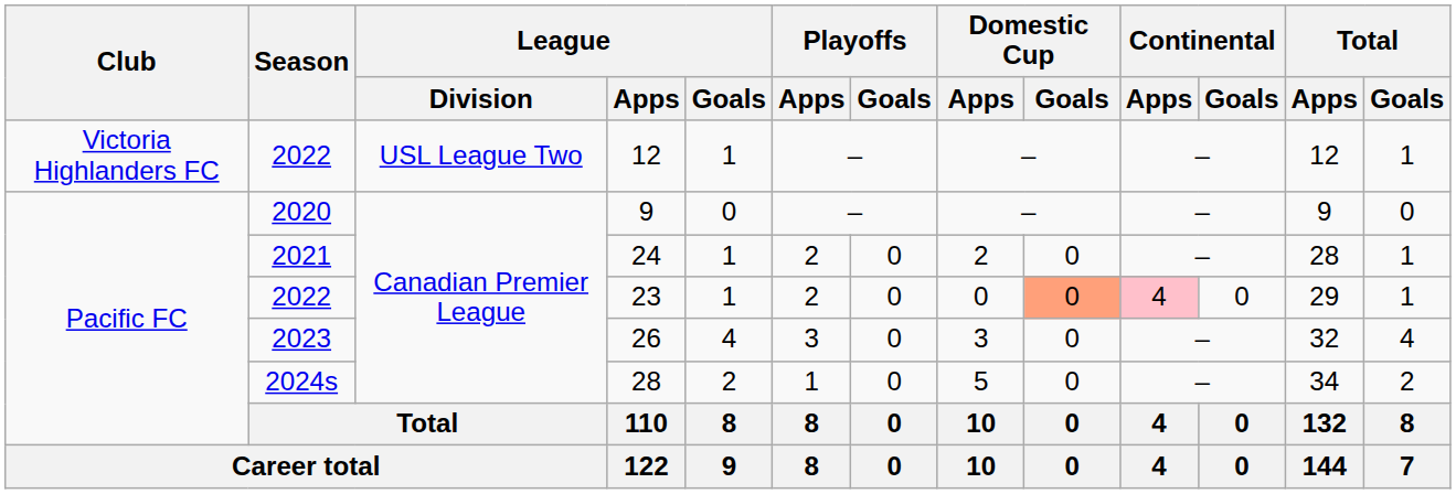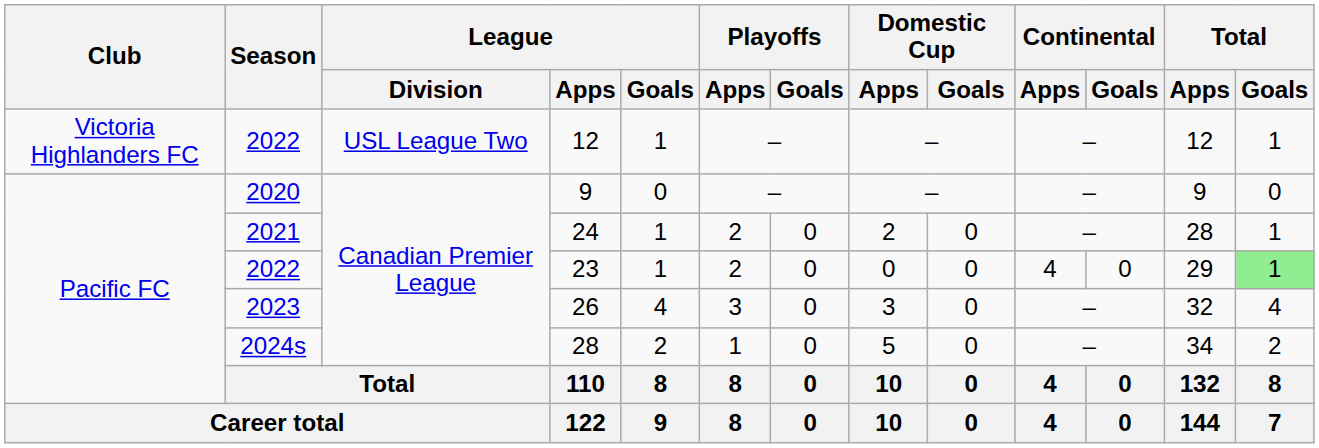23 | Domestic Cup / Goals: lightsalmon background -> no background
23 | Continental / Apps: pink background -> no background
23 | Total / Goals: no background -> lightgreen background
